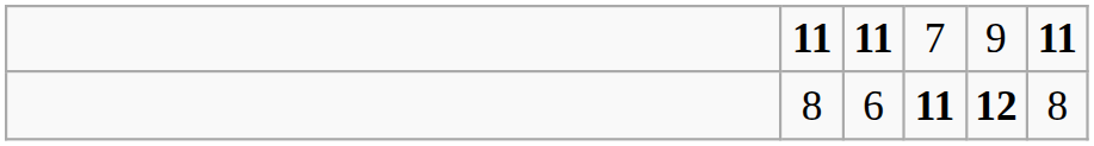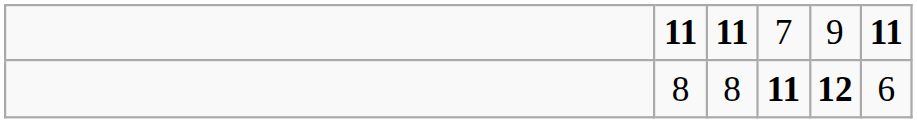row 2 | column 3: 6 -> 8
row 2 | column 6: 8 -> 6
